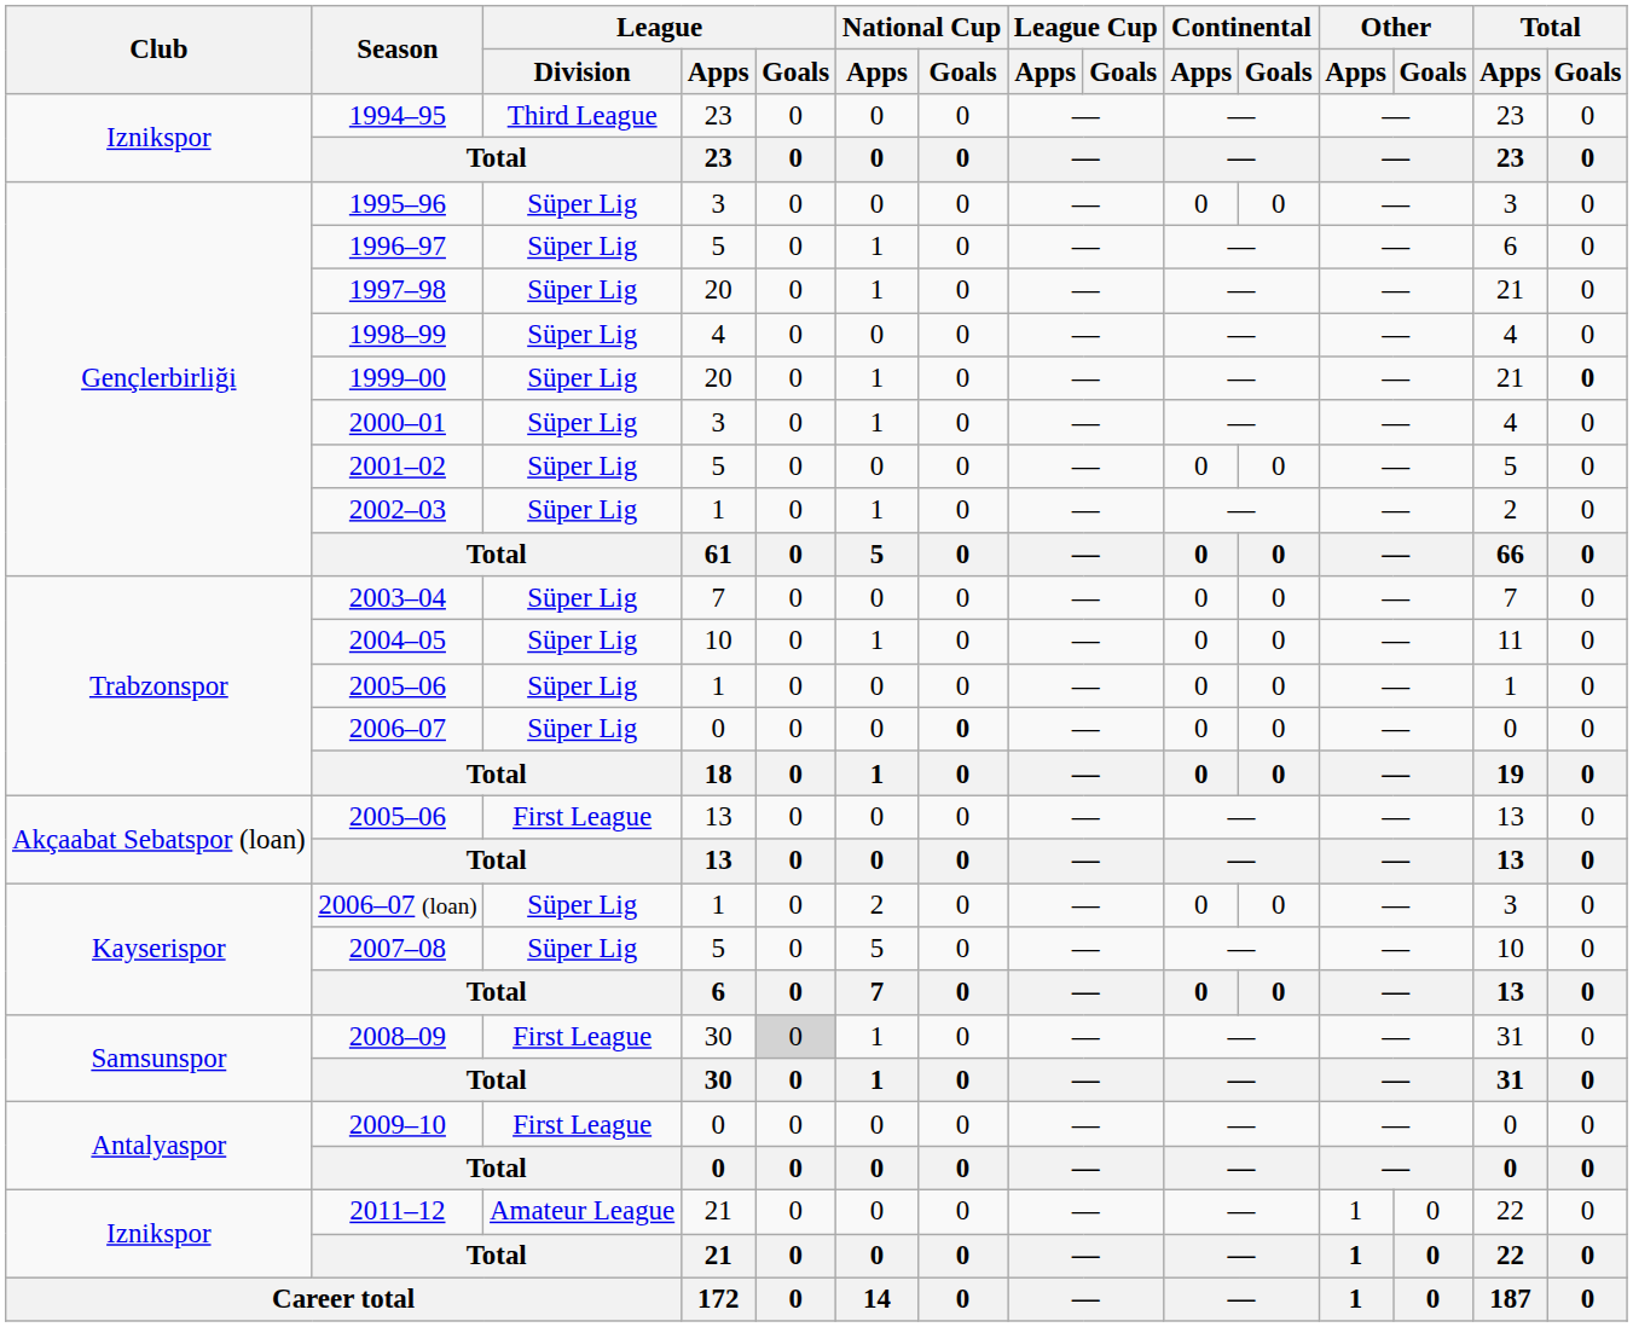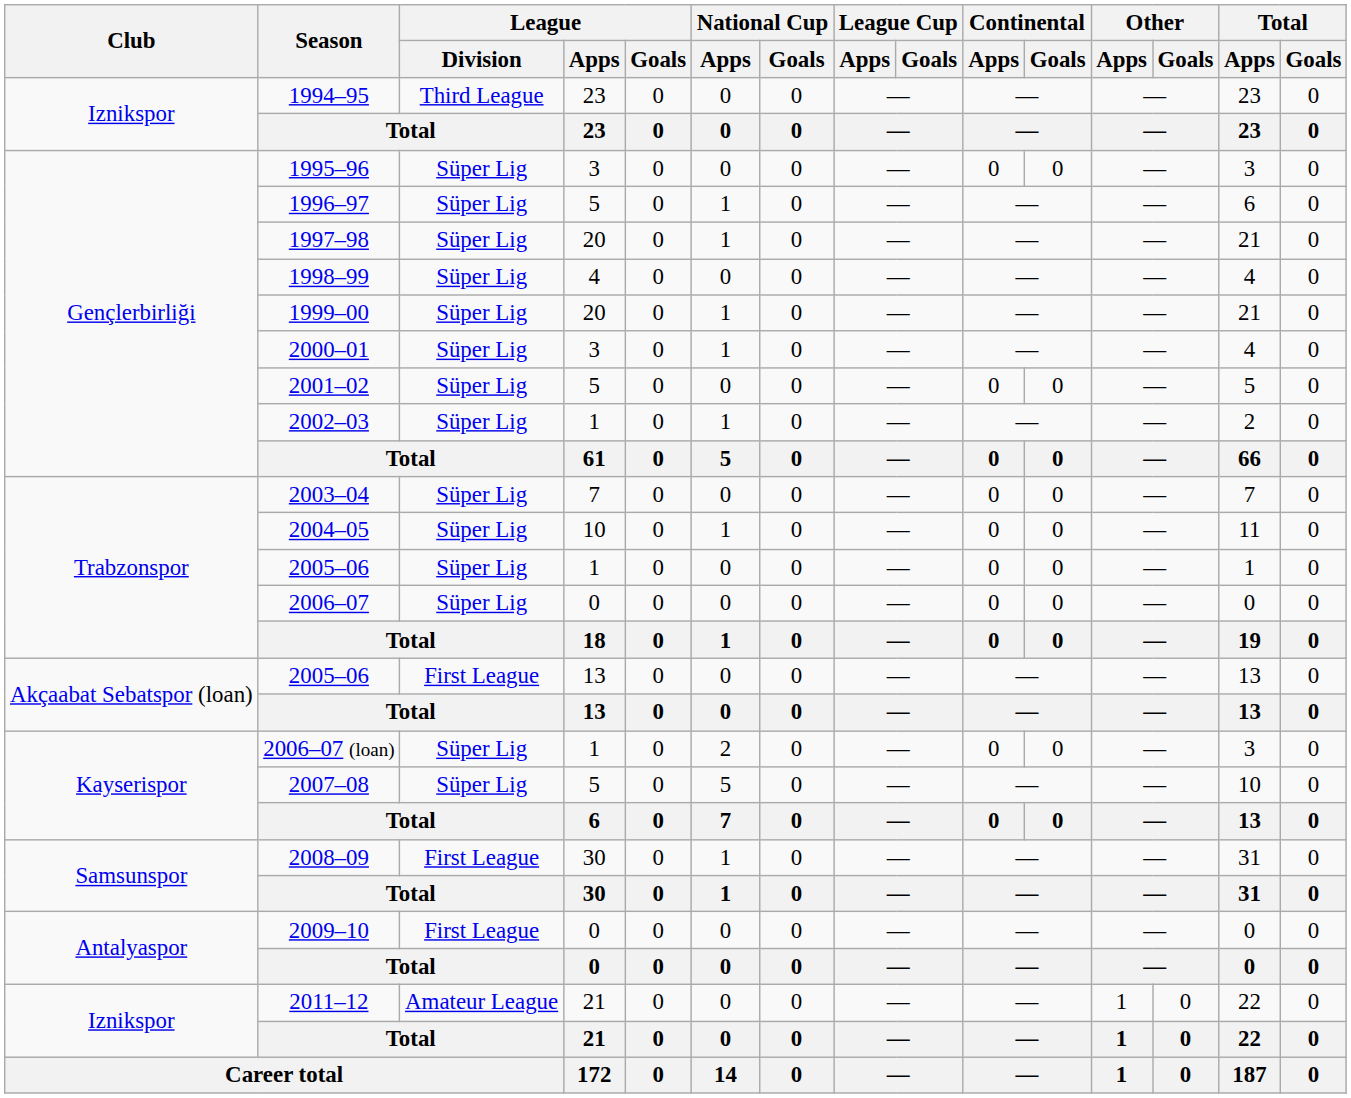1999–00 | Total / Goals: bold -> normal
2006–07 | National Cup / Goals: bold -> normal
2008–09 | League / Goals: lightgrey background -> no background
